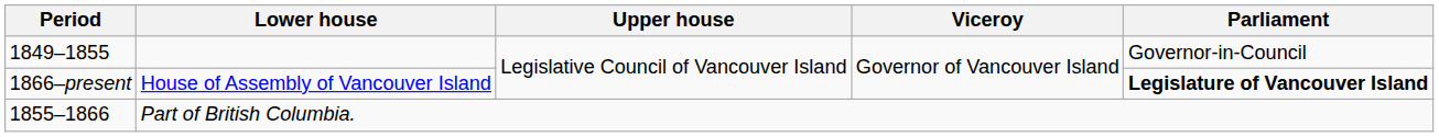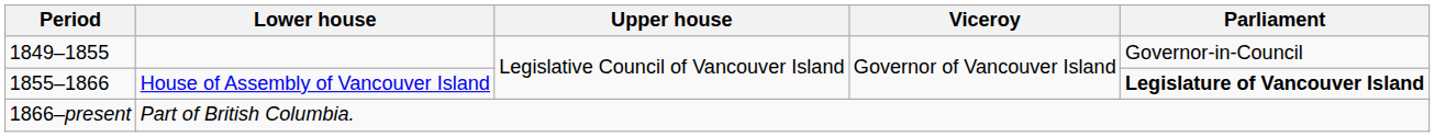House of Assembly of Vancouver Island | Period: 1866–present -> 1855–1866
Part of British Columbia. | Period: 1855–1866 -> 1866–present
